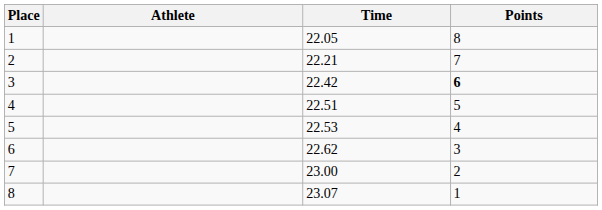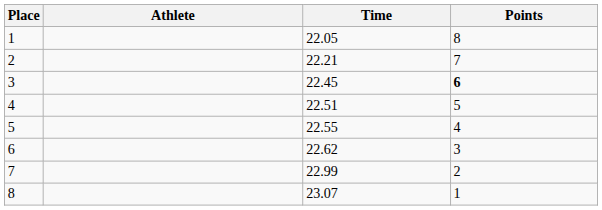row 4 | Time: 22.42 -> 22.45
row 6 | Time: 22.53 -> 22.55
row 8 | Time: 23.00 -> 22.99
